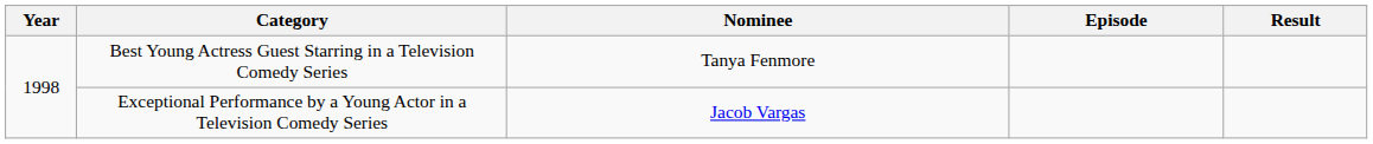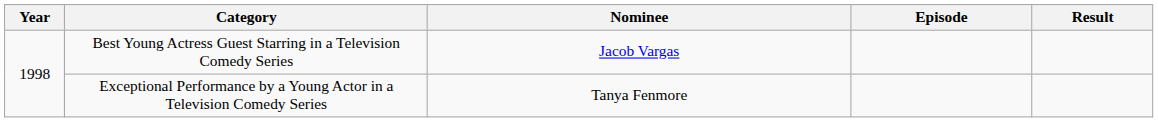row 2 | Nominee: Tanya Fenmore -> Jacob Vargas
row 3 | Nominee: Jacob Vargas -> Tanya Fenmore
